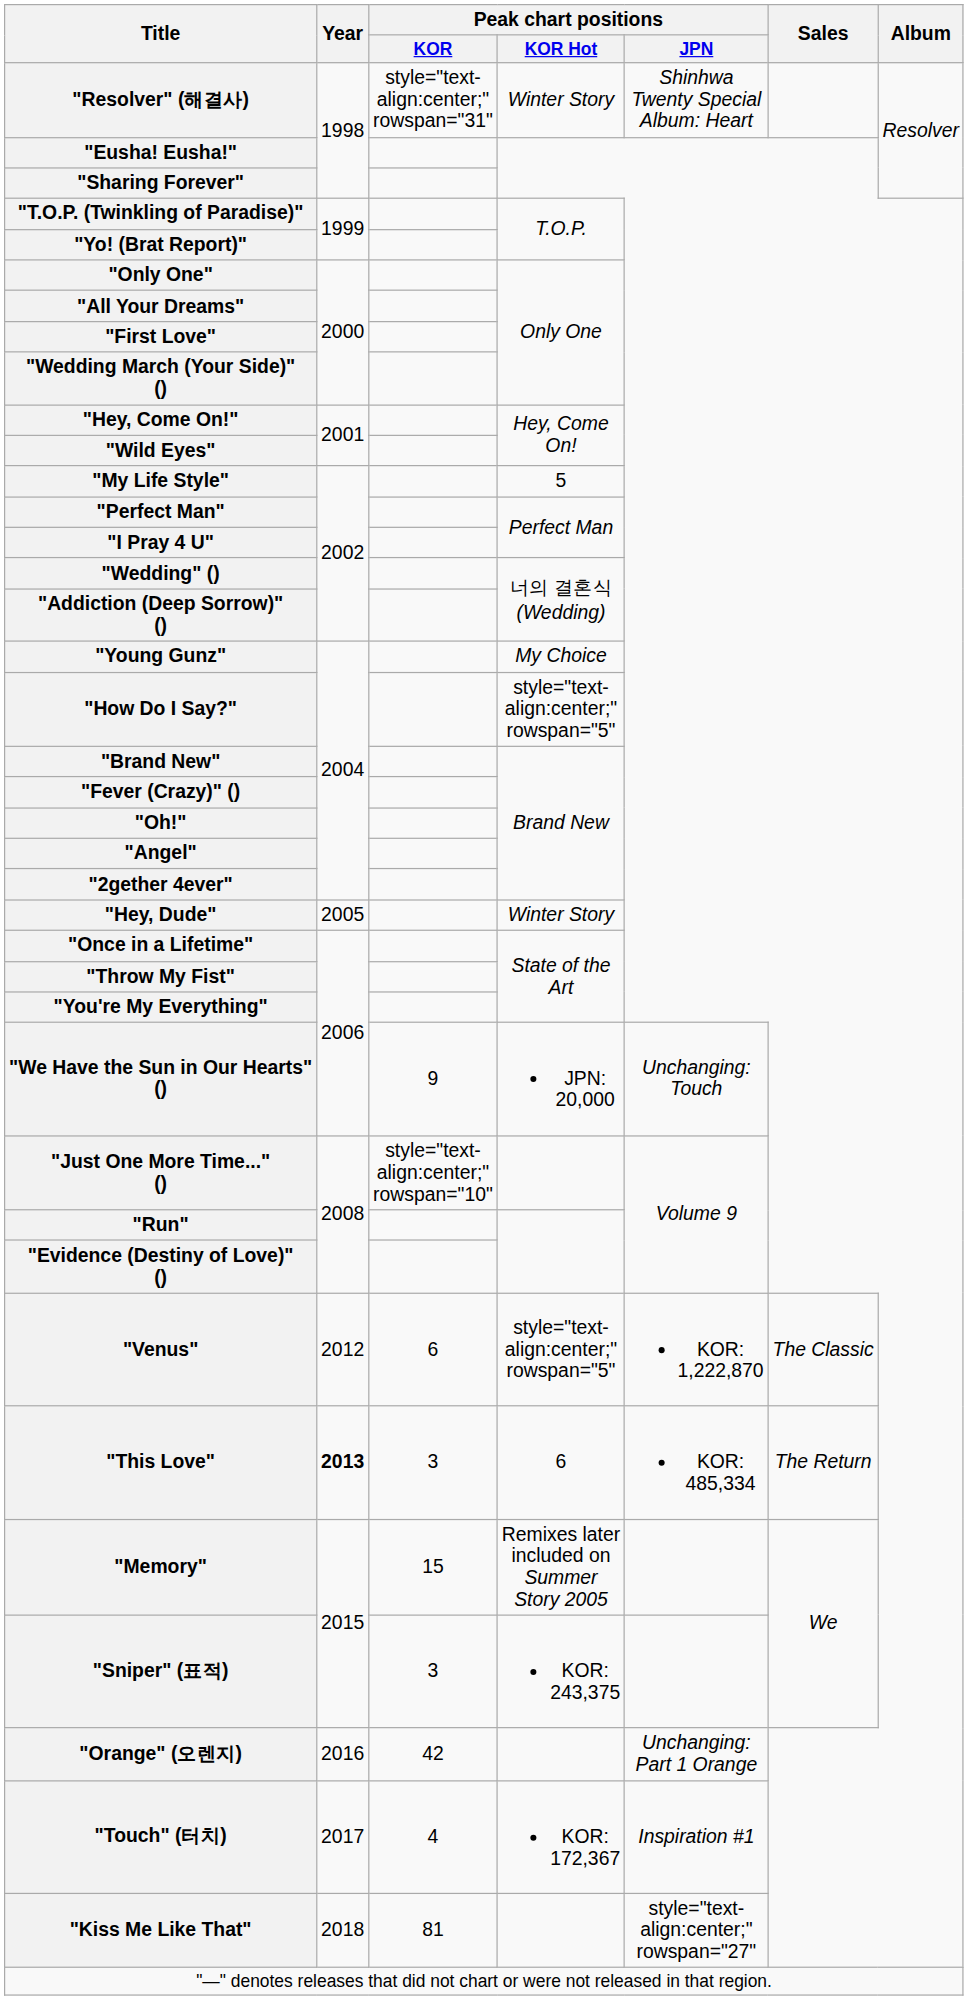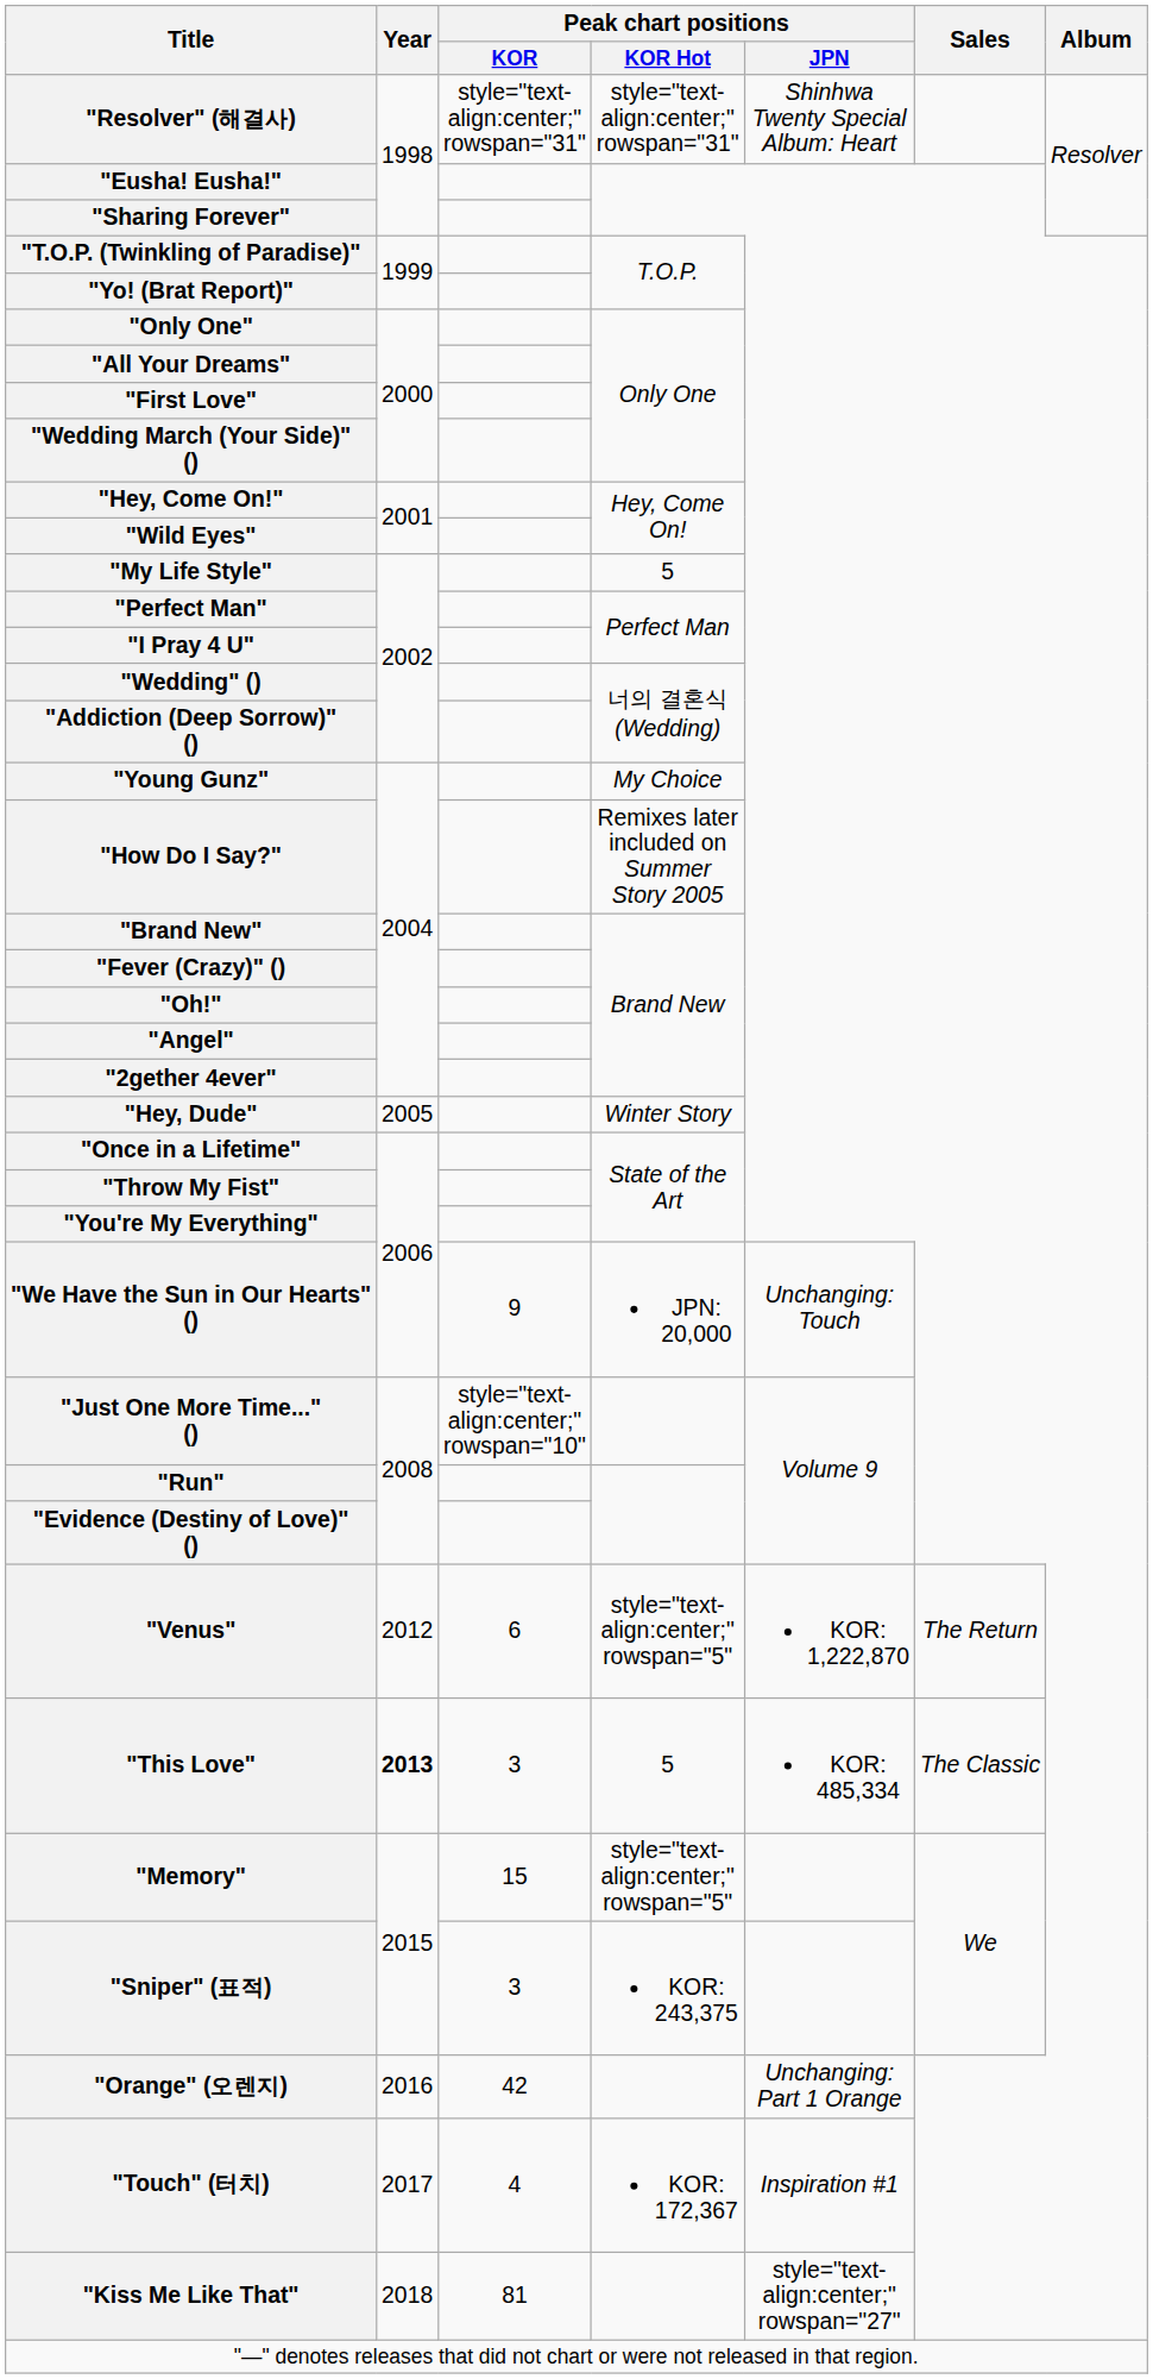"Resolver" (해결사) | Peak chart positions / KOR Hot: Winter Story -> style="text-align:center;" rowspan="31"
"How Do I Say?" | Peak chart positions / KOR Hot: style="text-align:center;" rowspan="5" -> Remixes later included on Summer Story 2005
"Venus" | Sales: The Classic -> The Return
"This Love" | Peak chart positions / KOR Hot: 6 -> 5
"This Love" | Sales: The Return -> The Classic
"Memory" | Peak chart positions / KOR Hot: Remixes later included on Summer Story 2005 -> style="text-align:center;" rowspan="5"
